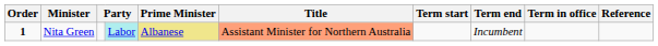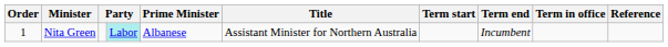Nita Green | Order: bold -> normal
Nita Green | Prime Minister: khaki background -> no background
Nita Green | Title: lightsalmon background -> no background
